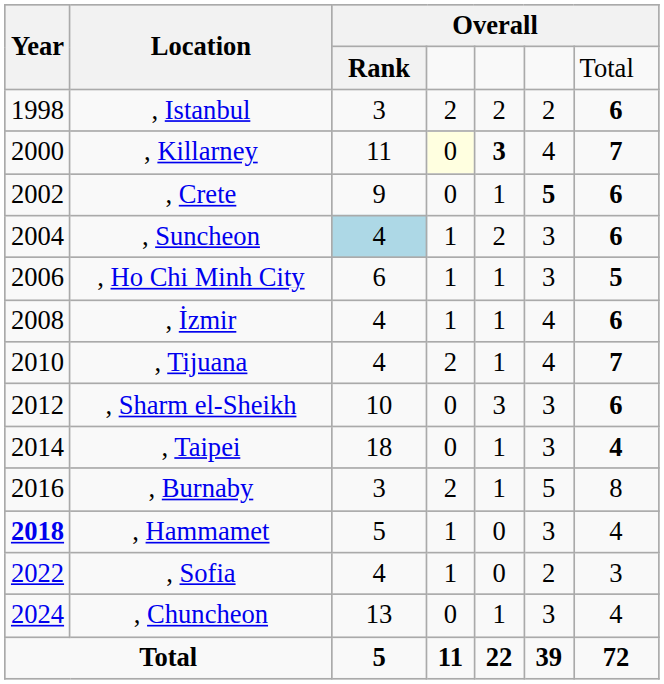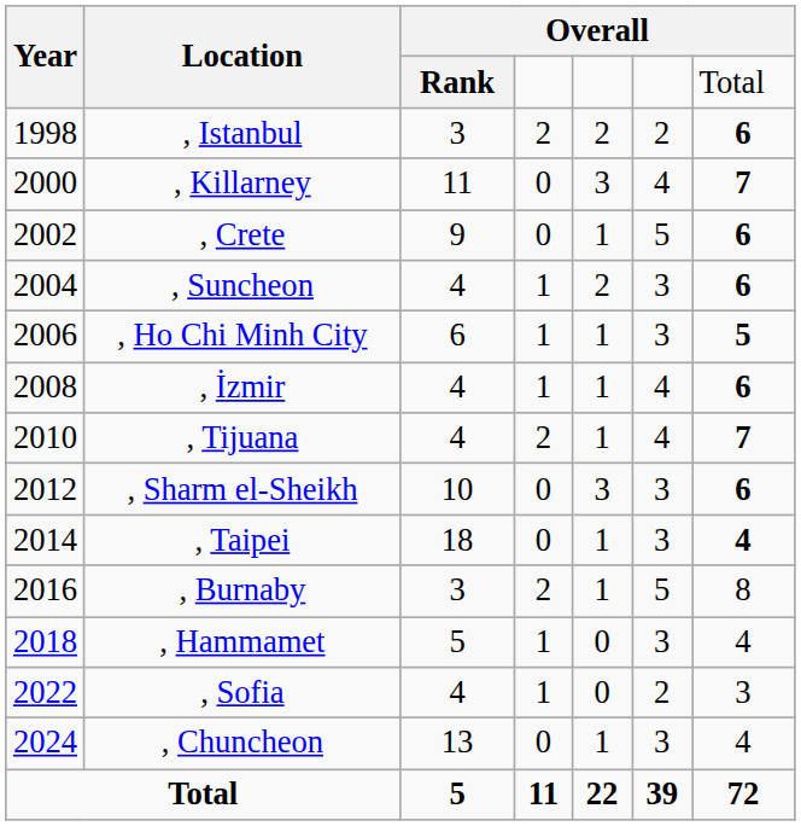, Killarney | column 4: lightyellow background -> no background
, Killarney | column 5: bold -> normal
, Crete | column 6: bold -> normal
, Suncheon | column 3: lightblue background -> no background
, Hammamet | Year: bold -> normal
